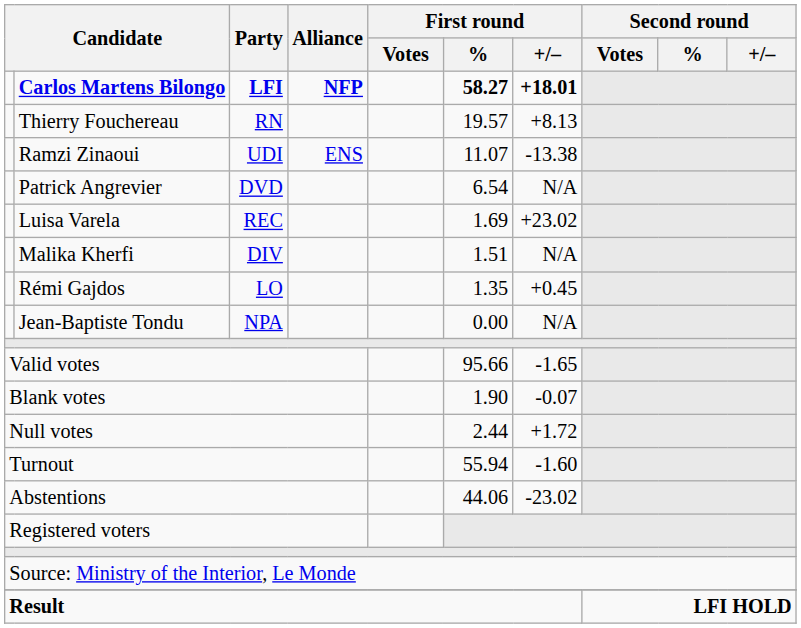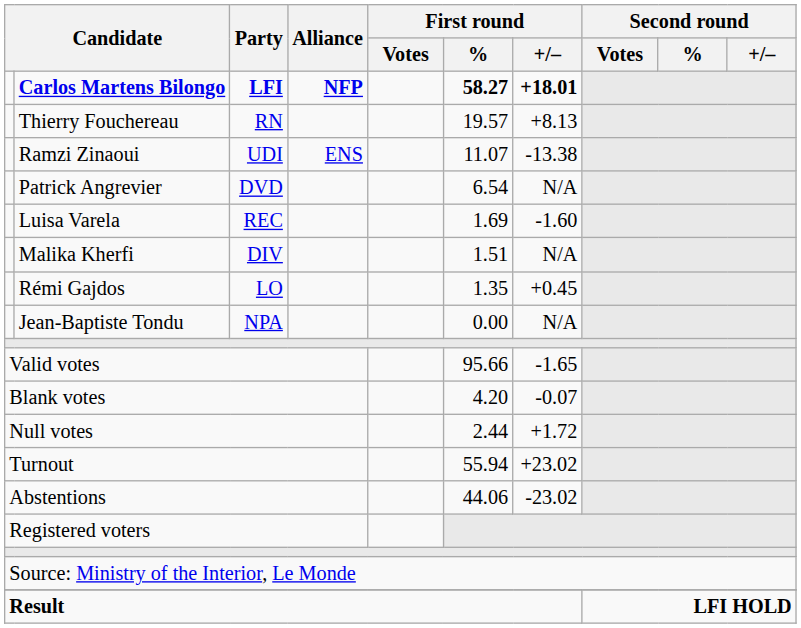Luisa Varela | First round / +/–: +23.02 -> -1.60
Blank votes | First round / %: 1.90 -> 4.20
Turnout | First round / +/–: -1.60 -> +23.02
